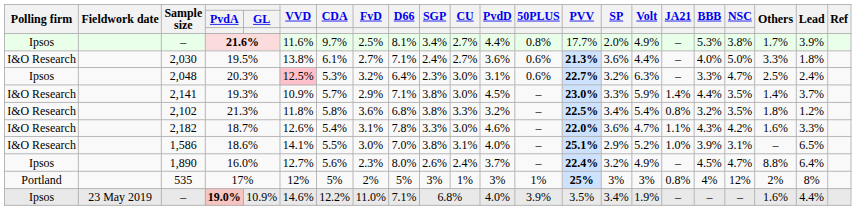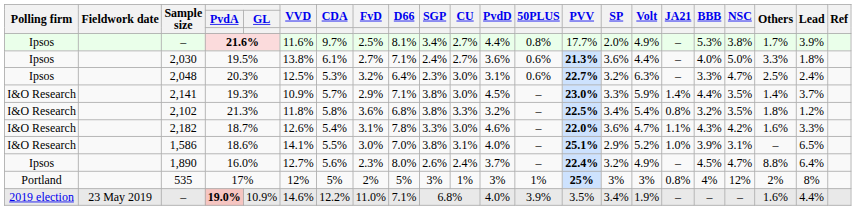19.5% | Polling firm: I&O Research -> Ipsos
20.3% | VVD: pink background -> no background
19.0% | Polling firm: Ipsos -> 2019 election
